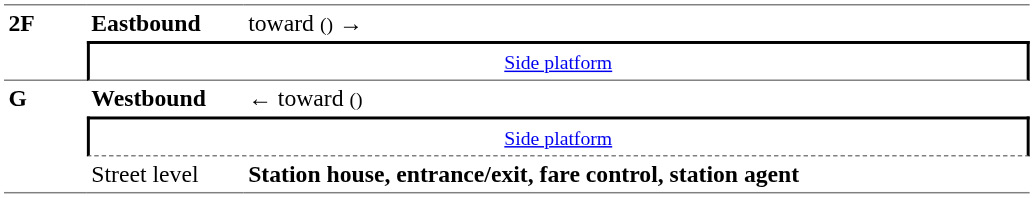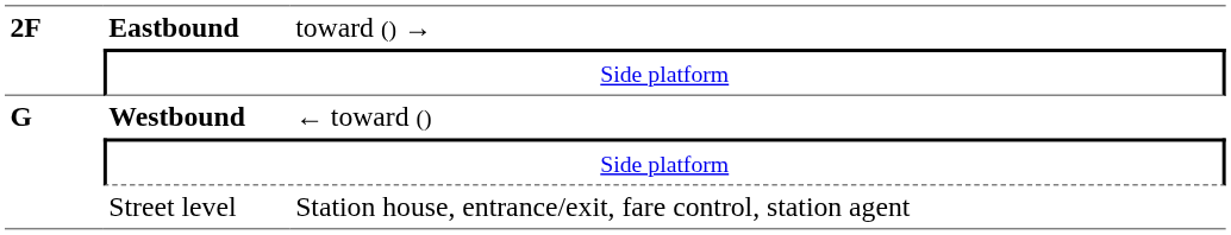Street level | column 3: bold -> normal
